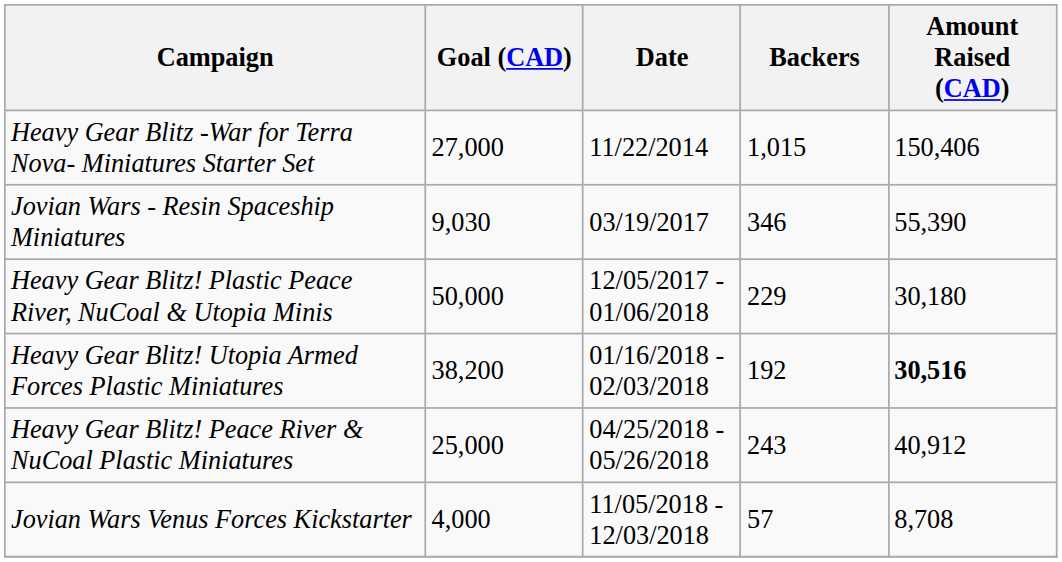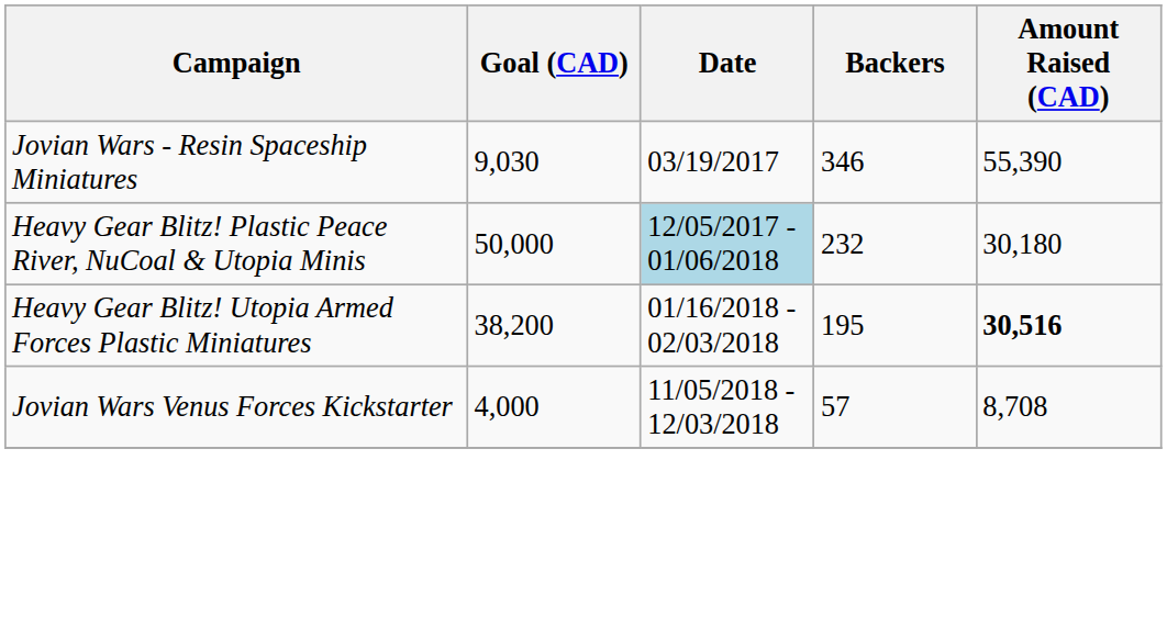- row: Heavy Gear Blitz -War for Terra Nova- Miniatures Starter Set | 27,000 | 11/22/2014 | 1,015 | 150,406
Heavy Gear Blitz! Plastic Peace River, NuCoal & Utopia Minis | Date: no background -> lightblue background
Heavy Gear Blitz! Plastic Peace River, NuCoal & Utopia Minis | Backers: 229 -> 232
Heavy Gear Blitz! Utopia Armed Forces Plastic Miniatures | Backers: 192 -> 195
- row: Heavy Gear Blitz! Peace River & NuCoal Plastic Miniatures | 25,000 | 04/25/2018 - 05/26/2018 | 243 | 40,912
